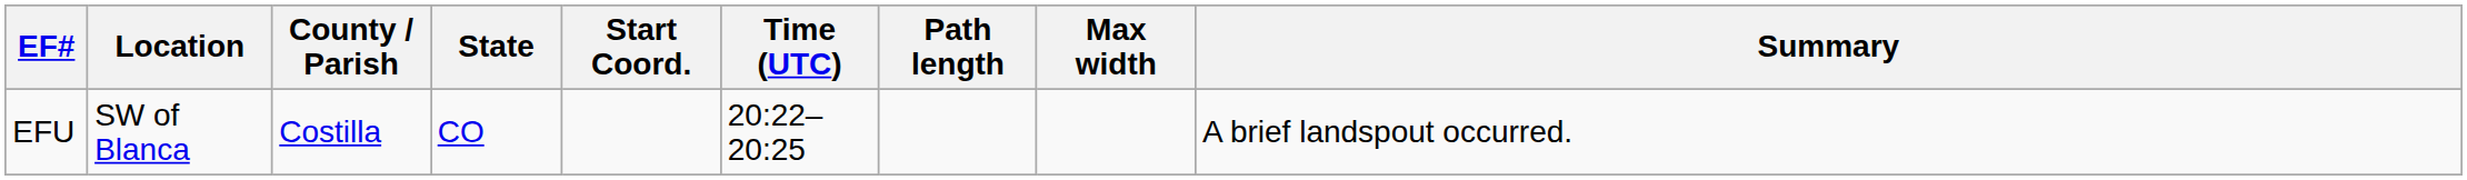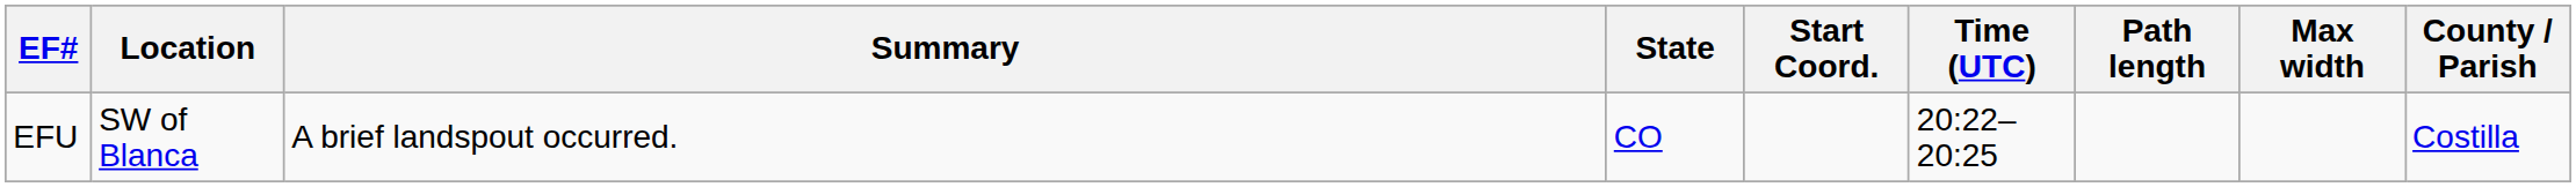columns swapped: County / Parish <-> Summary
